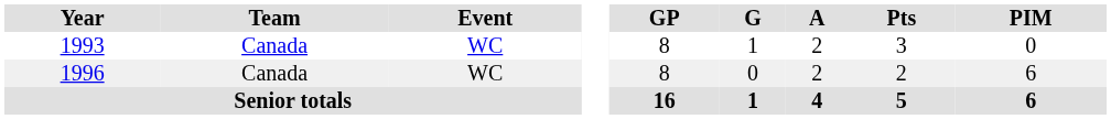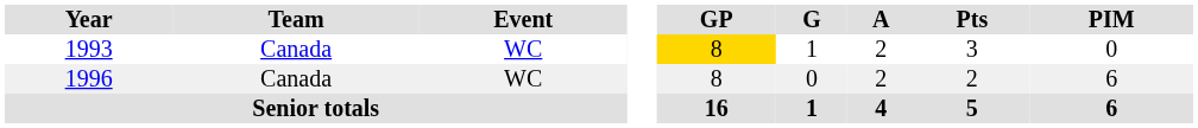1993 | GP: no background -> gold background
